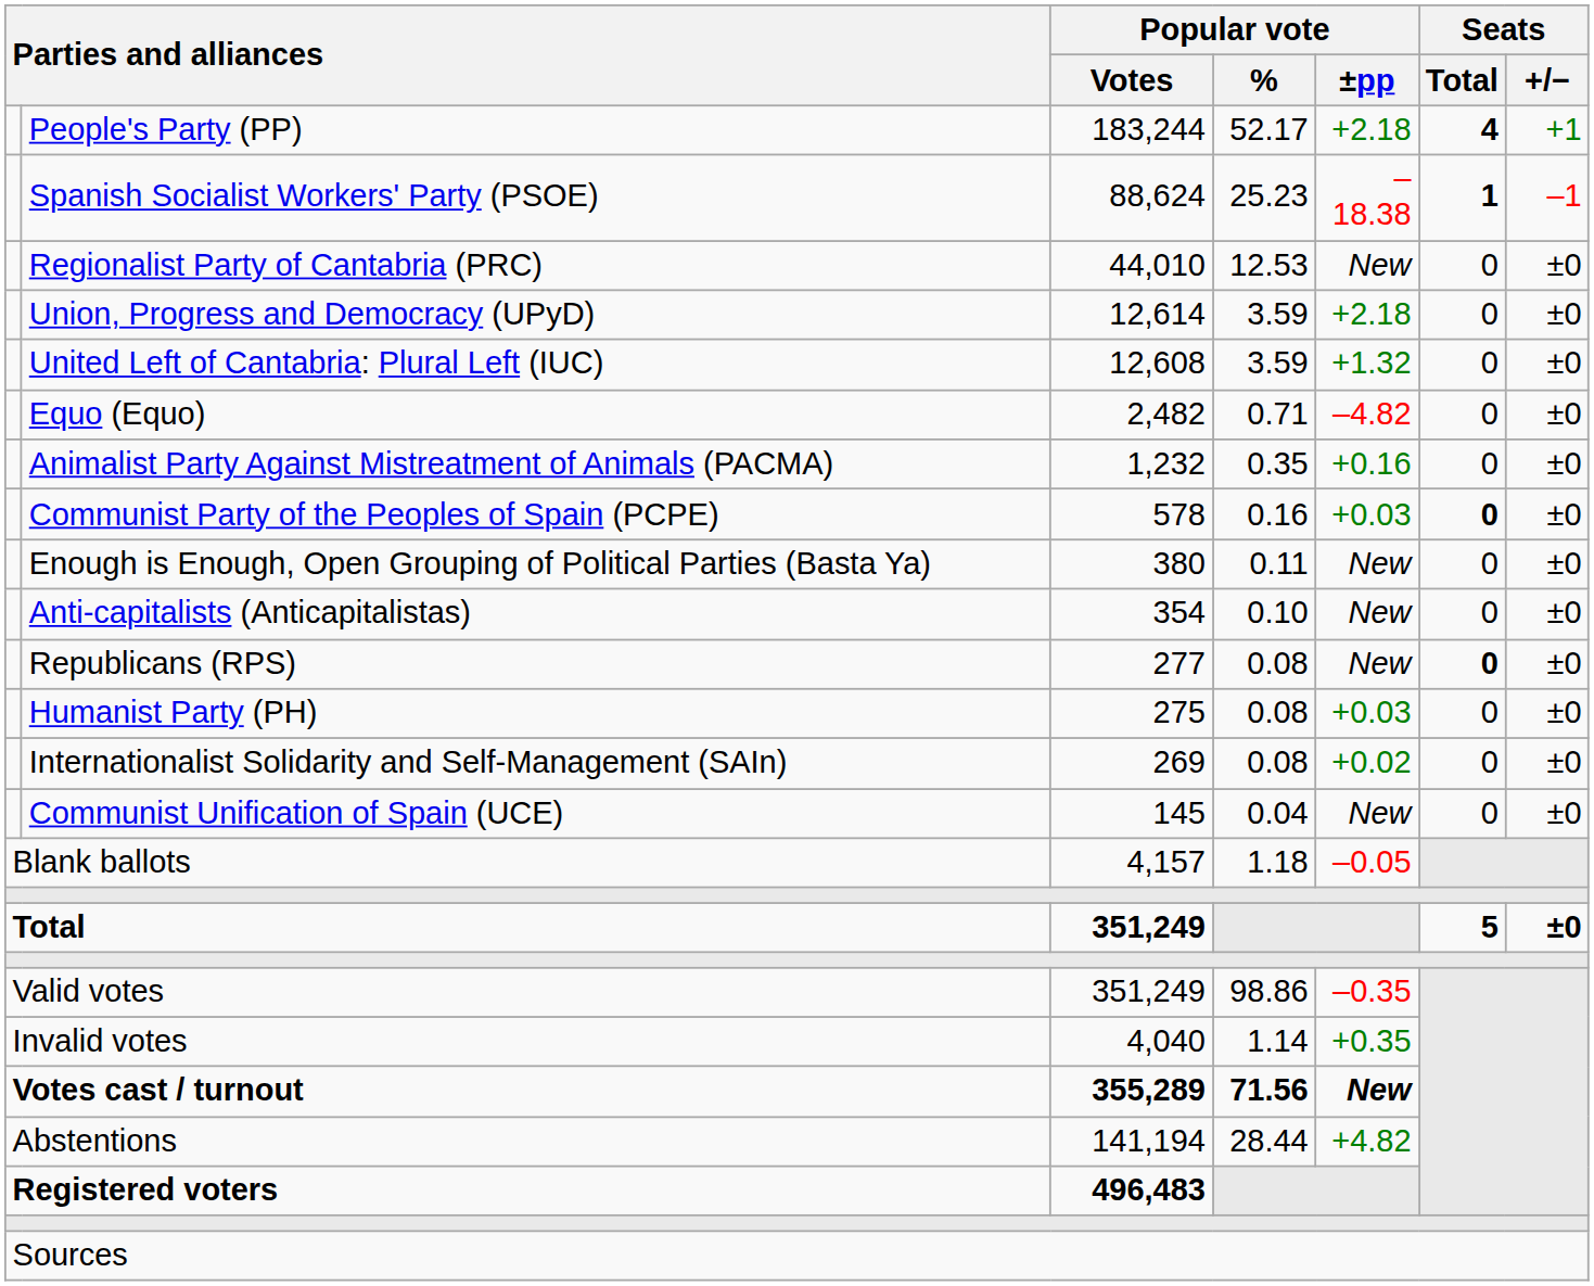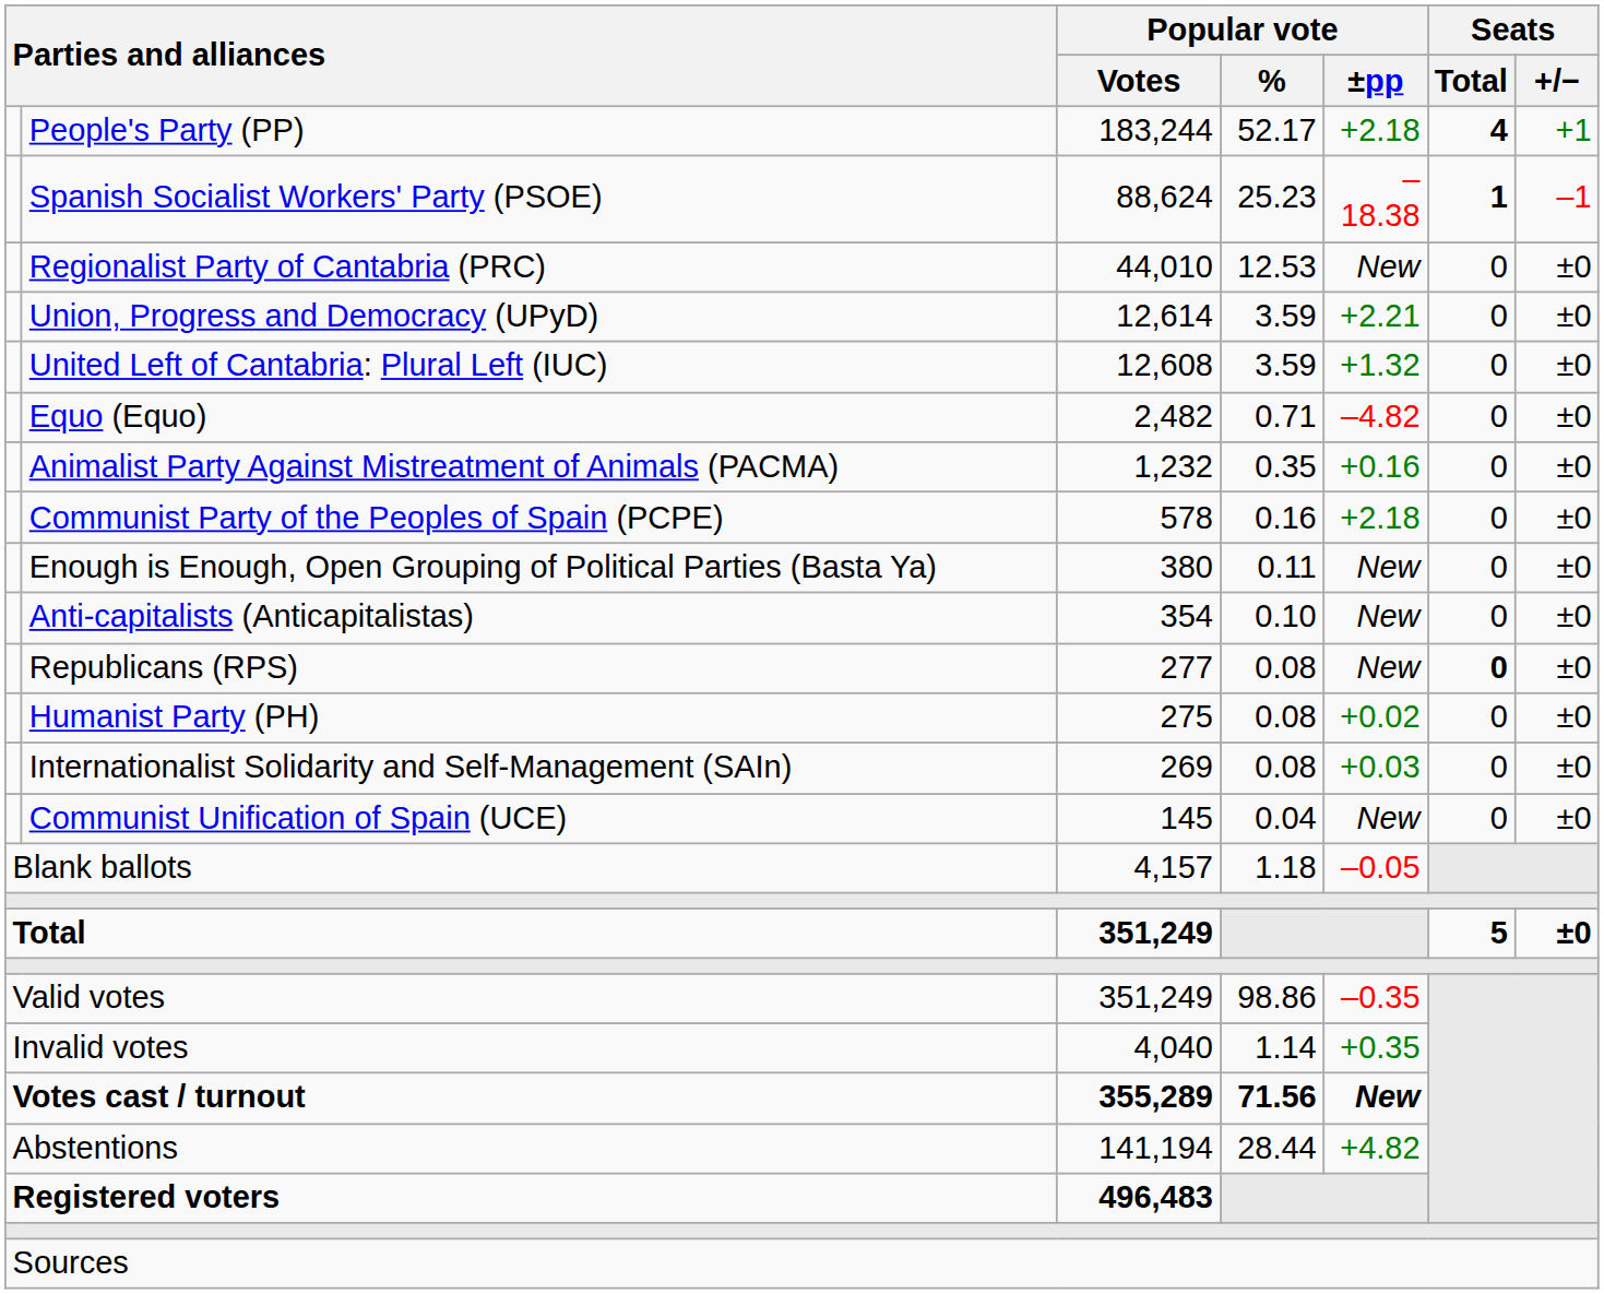Union, Progress and Democracy (UPyD) | Popular vote / ±pp: +2.18 -> +2.21
Communist Party of the Peoples of Spain (PCPE) | Popular vote / ±pp: +0.03 -> +2.18
Communist Party of the Peoples of Spain (PCPE) | Seats / Total: bold -> normal
Humanist Party (PH) | Popular vote / ±pp: +0.03 -> +0.02
Internationalist Solidarity and Self-Management (SAIn) | Popular vote / ±pp: +0.02 -> +0.03
